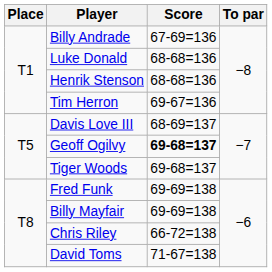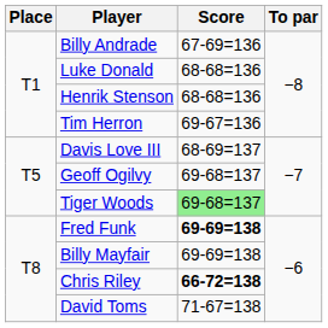Geoff Ogilvy | Score: bold -> normal
Tiger Woods | Score: no background -> lightgreen background
Fred Funk | Score: normal -> bold
Chris Riley | Score: normal -> bold
